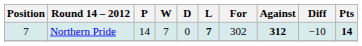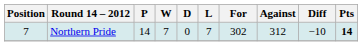Northern Pride | L: bold -> normal
Northern Pride | Against: bold -> normal
